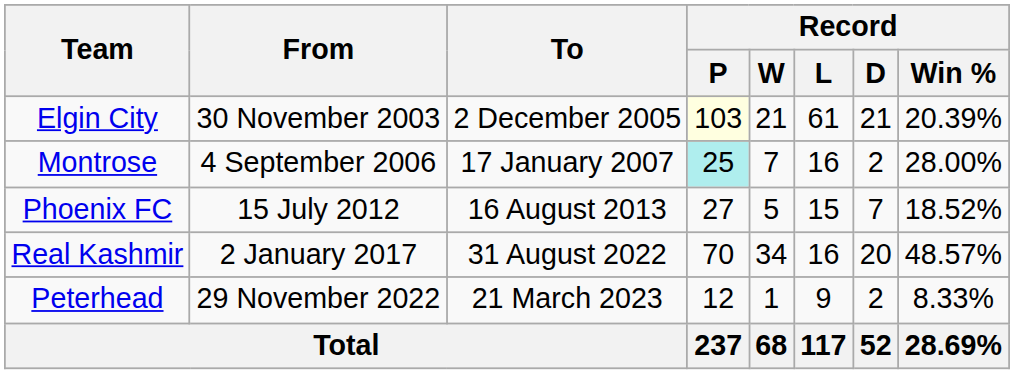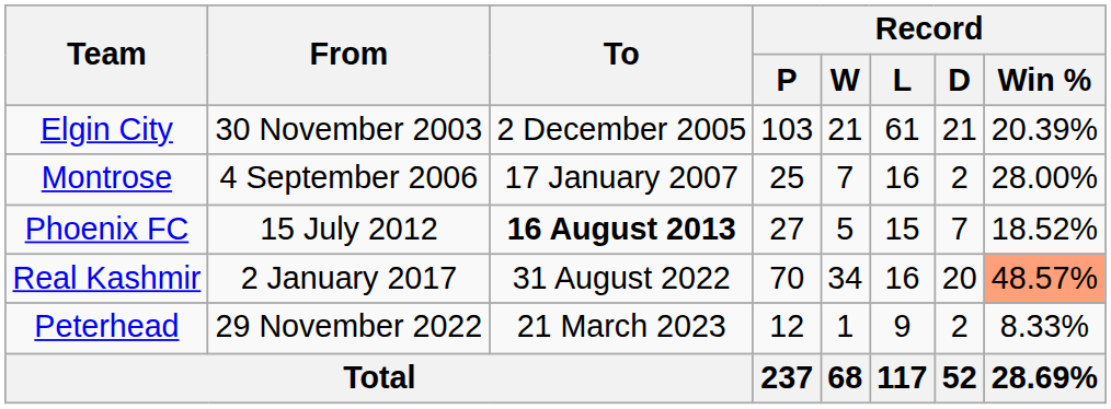Elgin City | Record / P: lightyellow background -> no background
Montrose | Record / P: paleturquoise background -> no background
Phoenix FC | To: normal -> bold
Real Kashmir | Record / Win %: no background -> lightsalmon background
